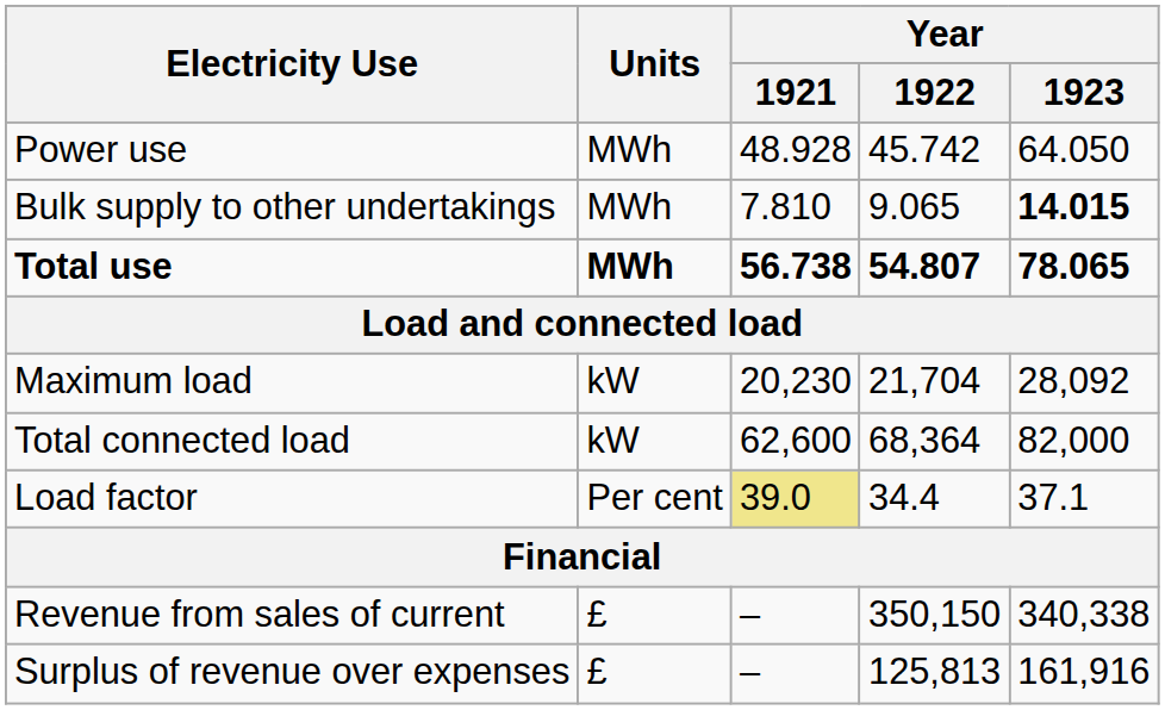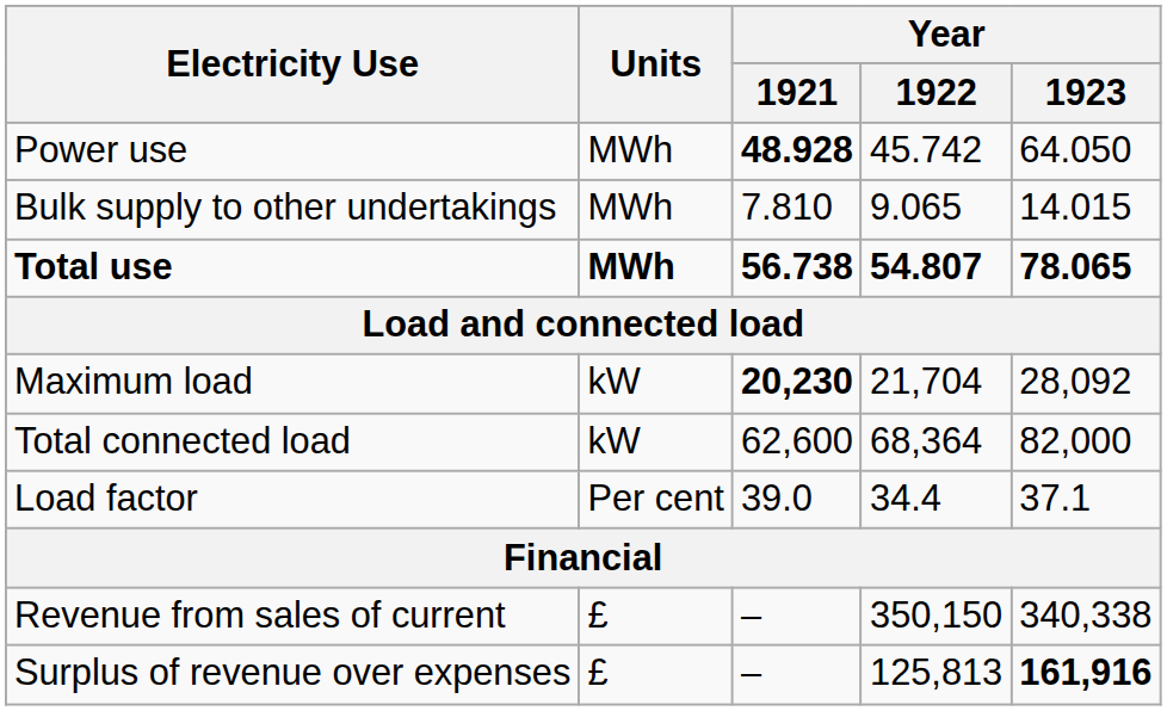Power use | Year / 1921: normal -> bold
Bulk supply to other undertakings | Year / 1923: bold -> normal
Maximum load | Year / 1921: normal -> bold
Load factor | Year / 1921: khaki background -> no background
Surplus of revenue over expenses | Year / 1923: normal -> bold
